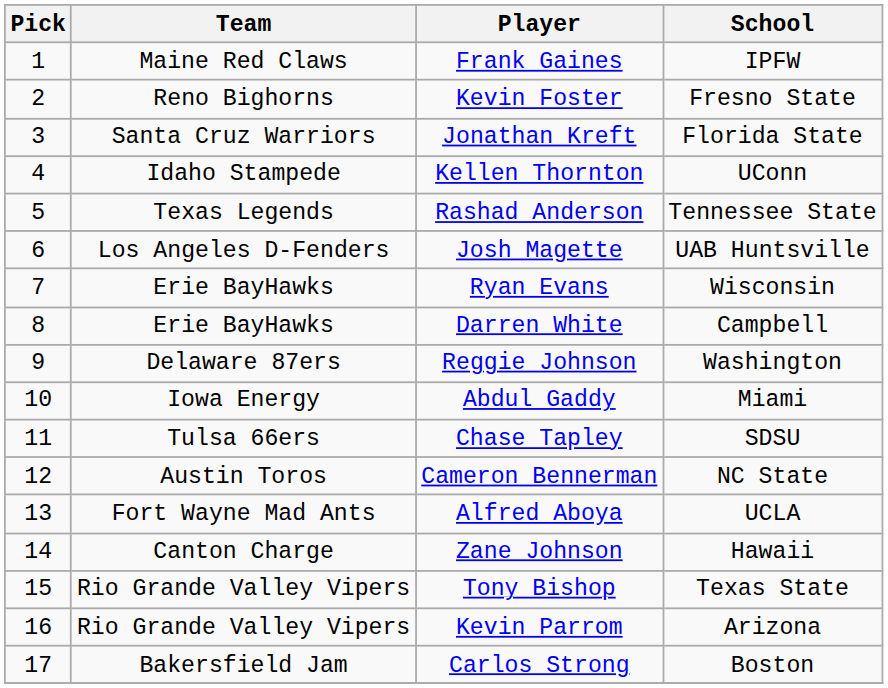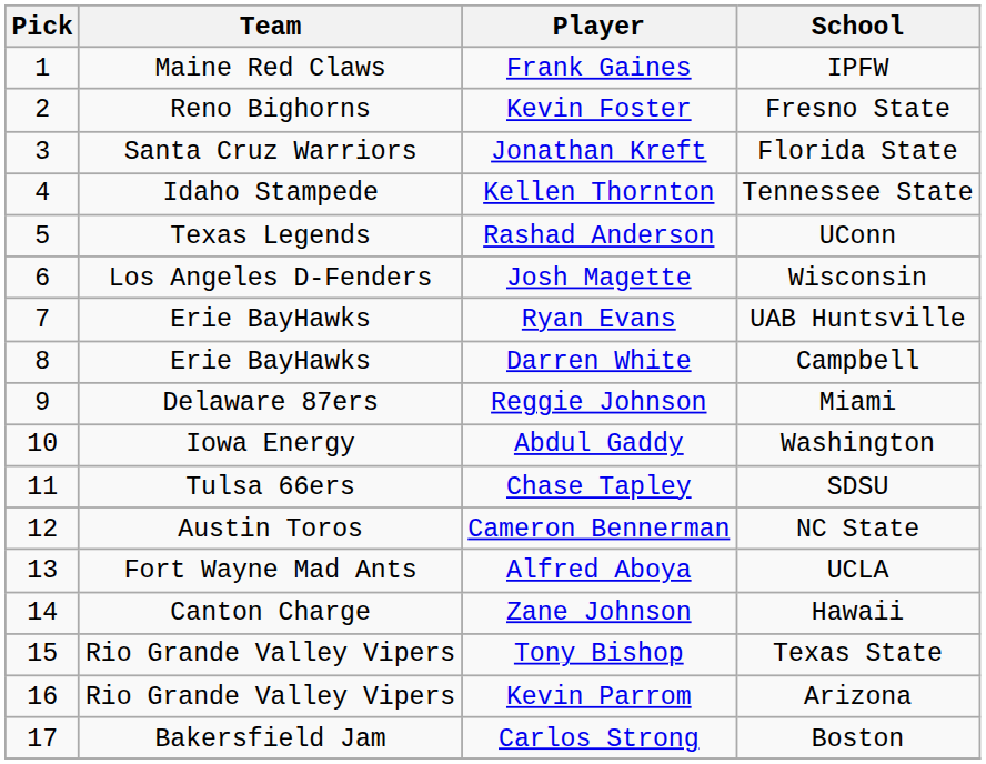Kellen Thornton | School: UConn -> Tennessee State
Rashad Anderson | School: Tennessee State -> UConn
Josh Magette | School: UAB Huntsville -> Wisconsin
Ryan Evans | School: Wisconsin -> UAB Huntsville
Reggie Johnson | School: Washington -> Miami
Abdul Gaddy | School: Miami -> Washington
